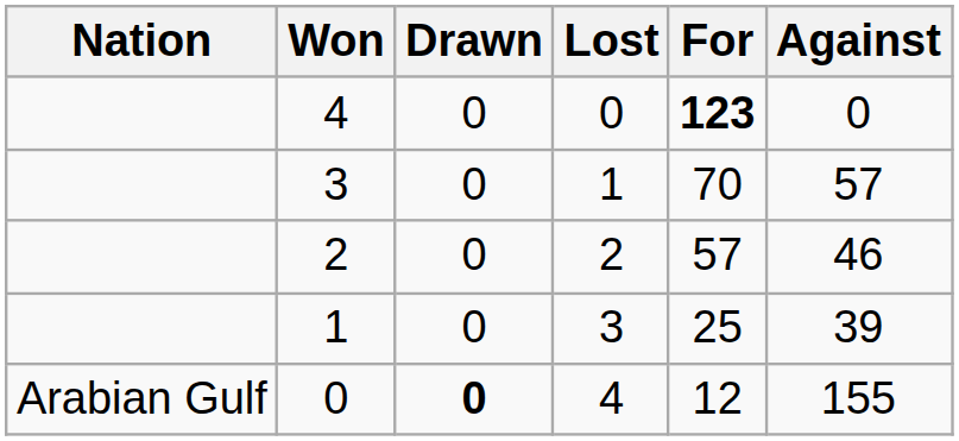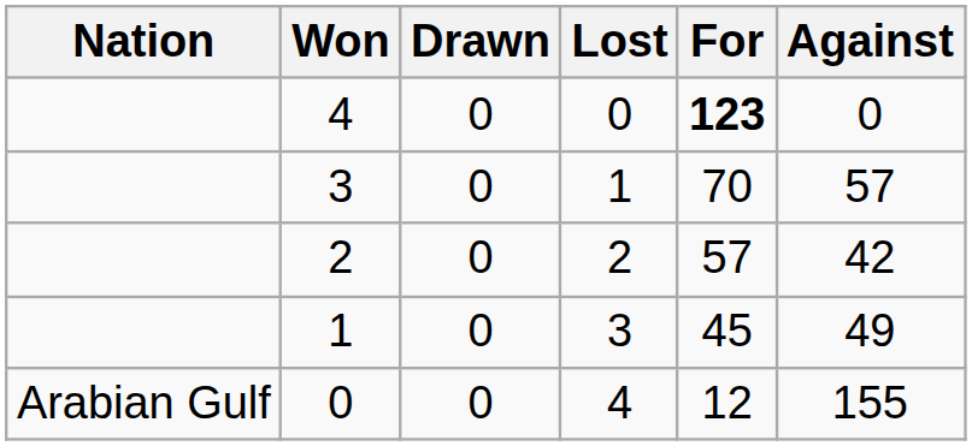row 4 | Against: 46 -> 42
row 5 | For: 25 -> 45
row 5 | Against: 39 -> 49
row 6 | Drawn: bold -> normal
